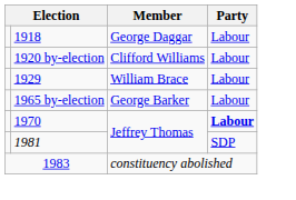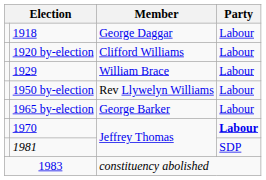+ row: 1950 by-election | Rev Llywelyn Williams | Labour
